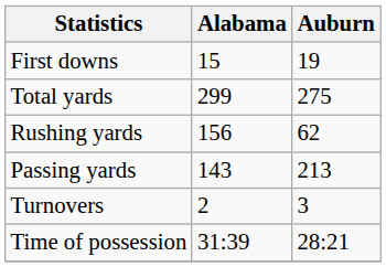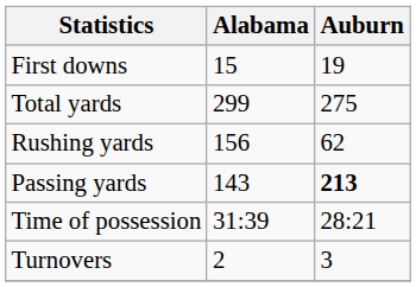Passing yards | Auburn: normal -> bold
rows swapped: Turnovers <-> Time of possession
